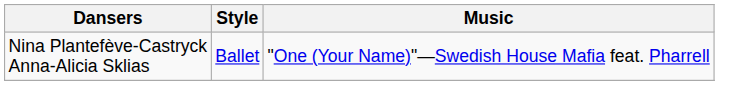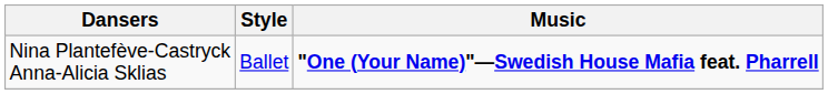Nina Plantefève-Castryck Anna-Alicia Sklias | Music: normal -> bold
